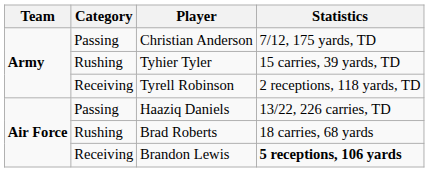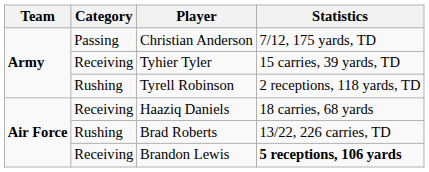Tyhier Tyler | Category: Rushing -> Receiving
Tyrell Robinson | Category: Receiving -> Rushing
Haaziq Daniels | Category: Passing -> Receiving
Haaziq Daniels | Statistics: 13/22, 226 carries, TD -> 18 carries, 68 yards
Brad Roberts | Statistics: 18 carries, 68 yards -> 13/22, 226 carries, TD
